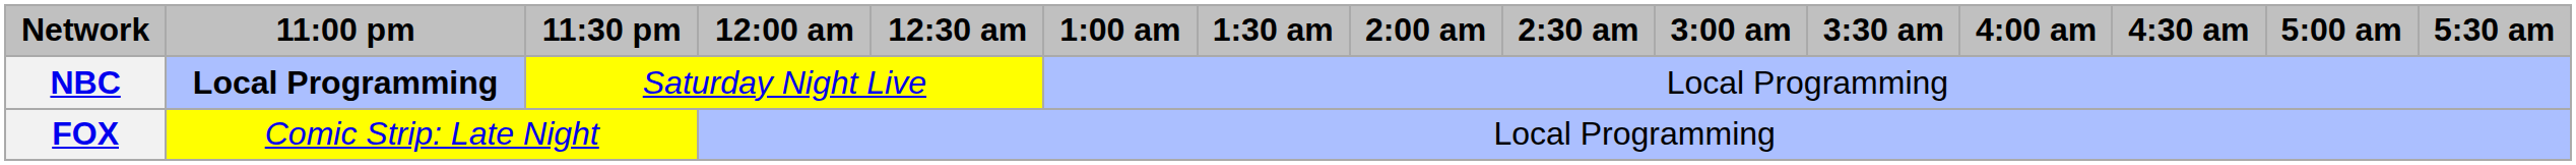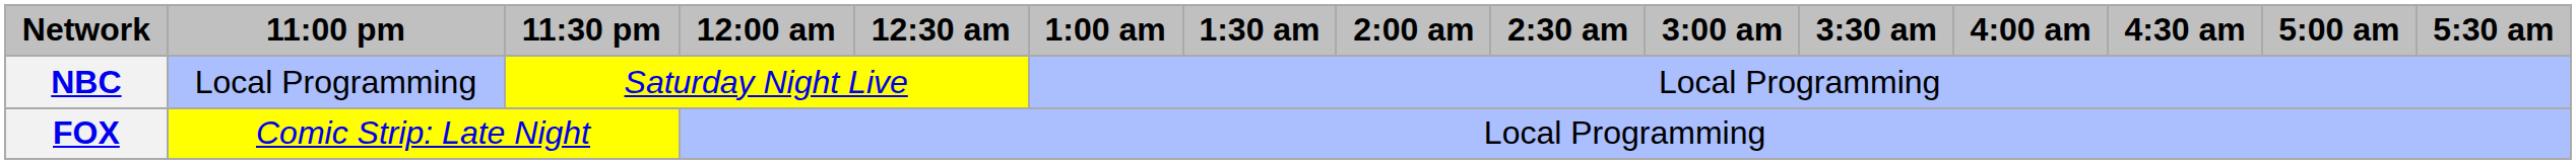NBC | 11:00 pm: bold -> normal
